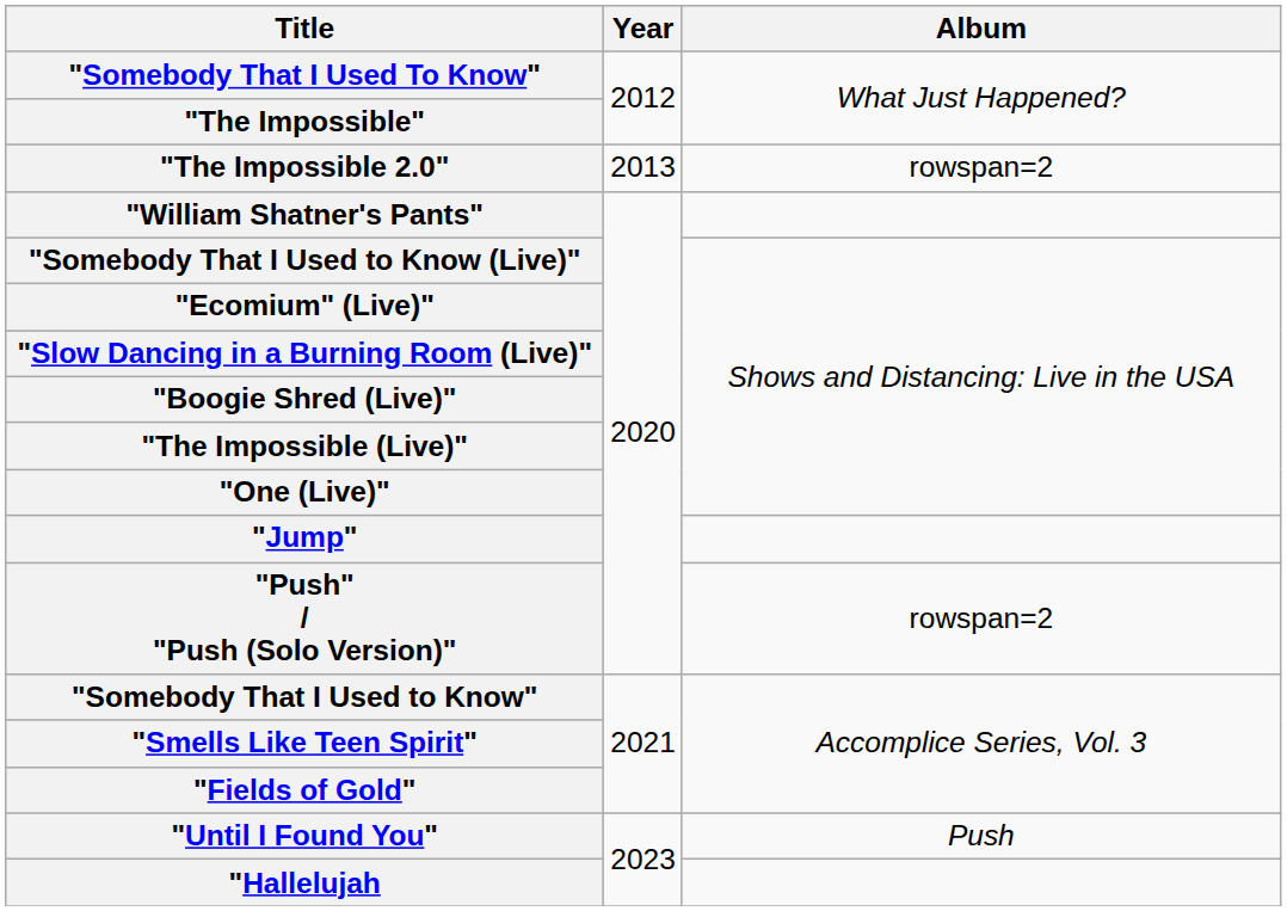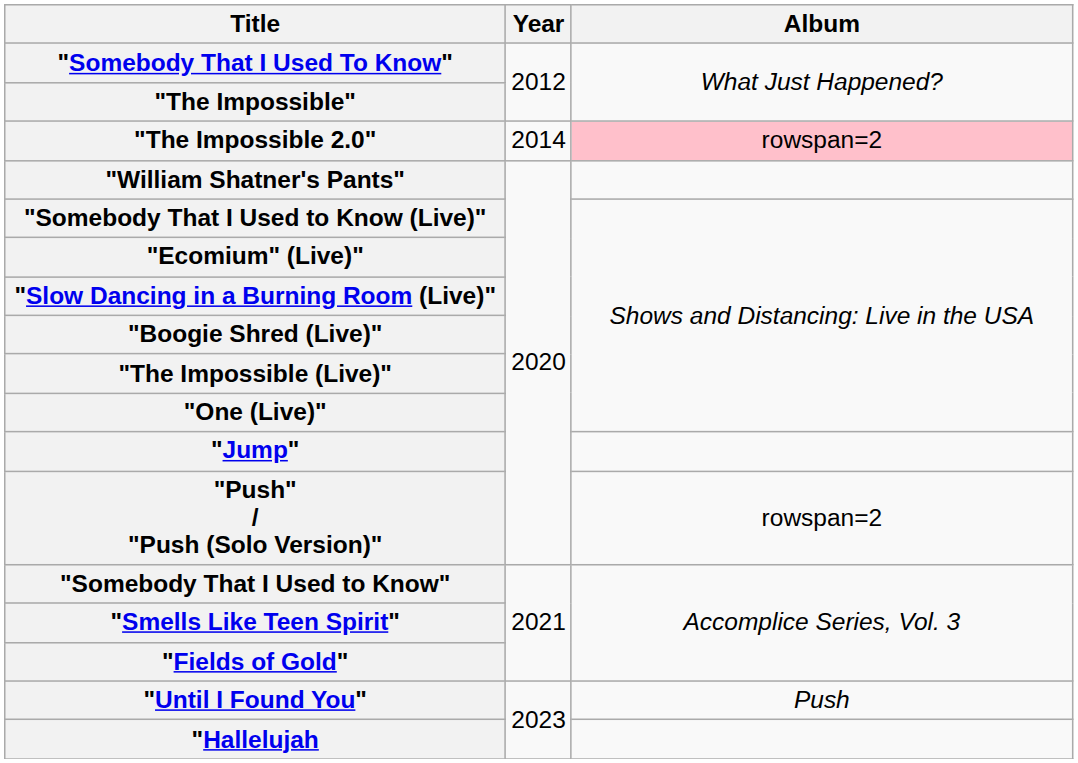"The Impossible 2.0" | Year: 2013 -> 2014
"The Impossible 2.0" | Album: no background -> pink background
